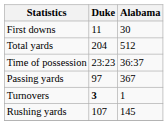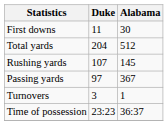rows swapped: Rushing yards <-> Time of possession
Turnovers | Duke: bold -> normal
